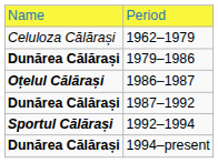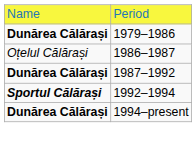- row: Celuloza Călărași | 1962–1979
1986–1987 | column 1: bold -> normal
